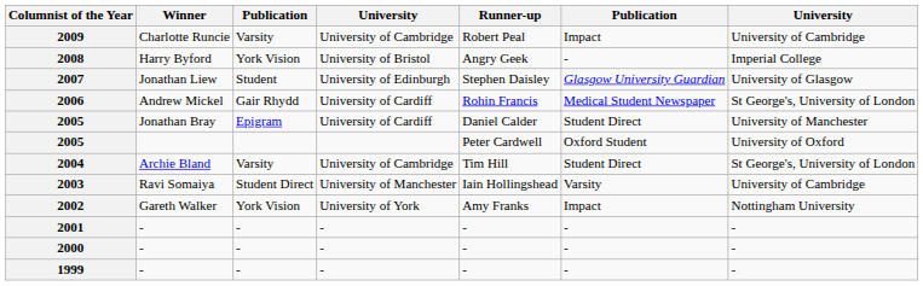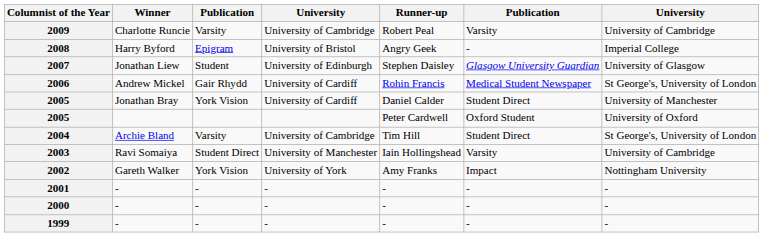2009 | column 6: Impact -> Varsity
2008 | column 3: York Vision -> Epigram
2005 / Jonathan Bray | column 3: Epigram -> York Vision
